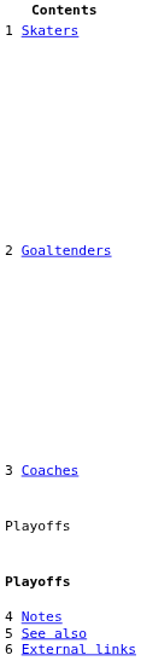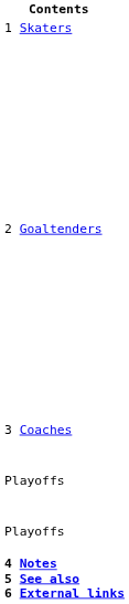row 6 | column 1: bold -> normal
row 7 | column 1: normal -> bold
